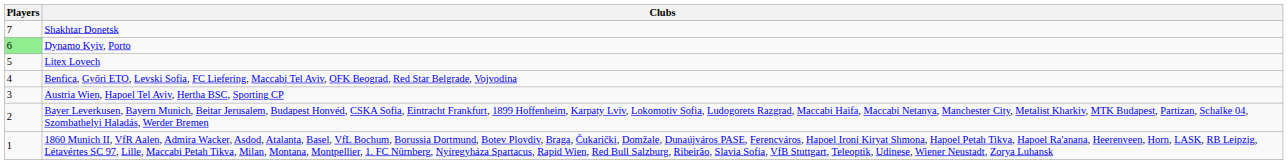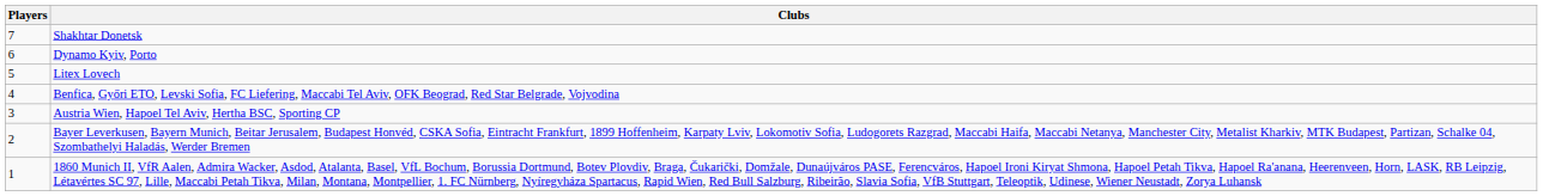Dynamo Kyiv, Porto | Players: lightgreen background -> no background
